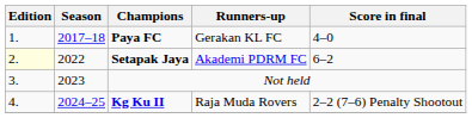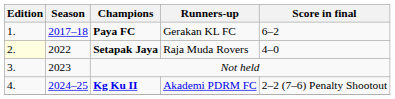Paya FC | Score in final: 4–0 -> 6–2
Setapak Jaya | Runners-up: Akademi PDRM FC -> Raja Muda Rovers
Setapak Jaya | Score in final: 6–2 -> 4–0
Kg Ku II | Runners-up: Raja Muda Rovers -> Akademi PDRM FC
